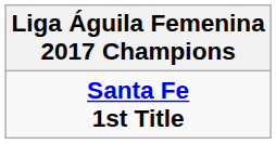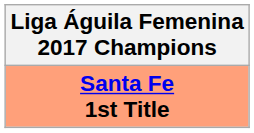row 2 | column 1: no background -> lightsalmon background
